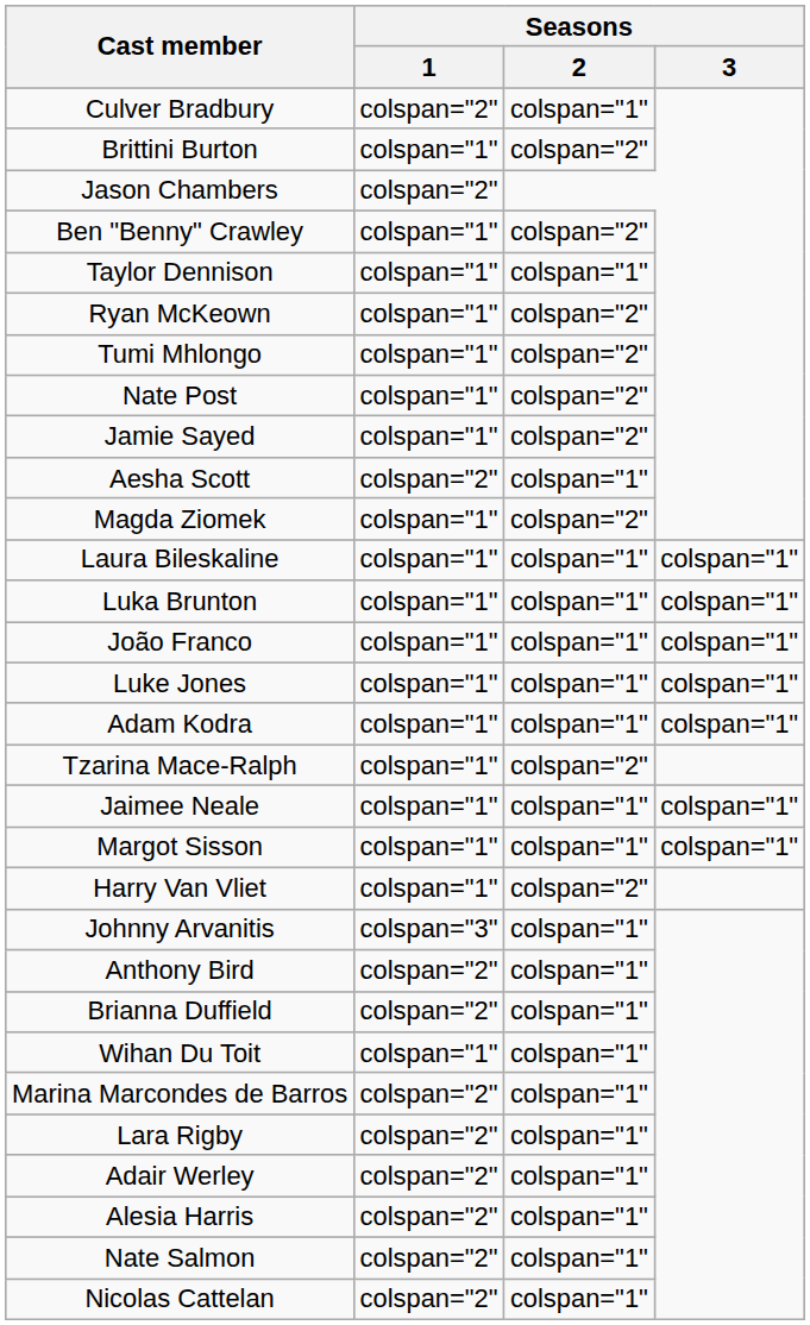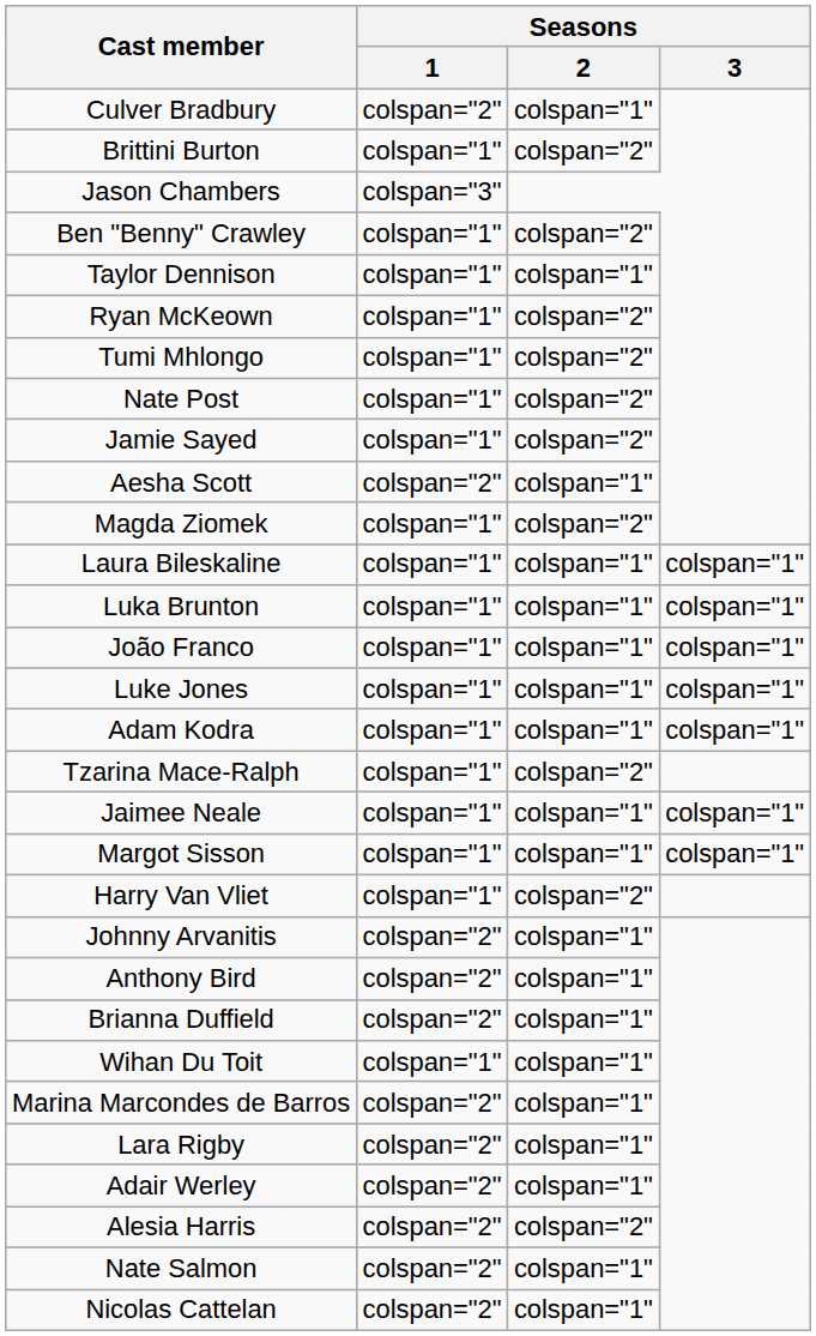Jason Chambers | Seasons / 1: colspan="2" -> colspan="3"
Johnny Arvanitis | Seasons / 1: colspan="3" -> colspan="2"
Alesia Harris | Seasons / 2: colspan="1" -> colspan="2"
